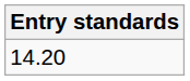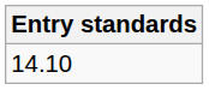row 2 | column 1: 14.20 -> 14.10
